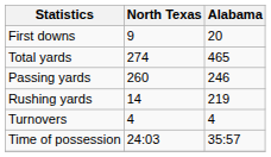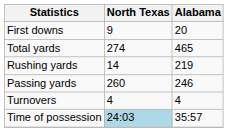rows swapped: Rushing yards <-> Passing yards
Time of possession | North Texas: no background -> lightblue background
